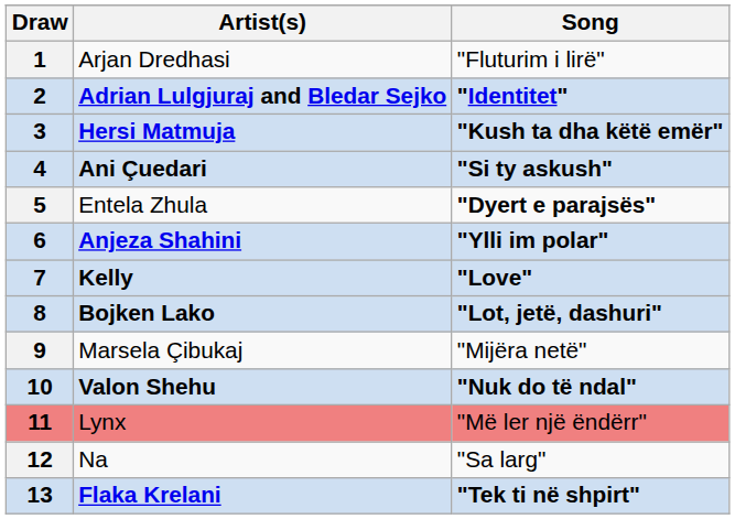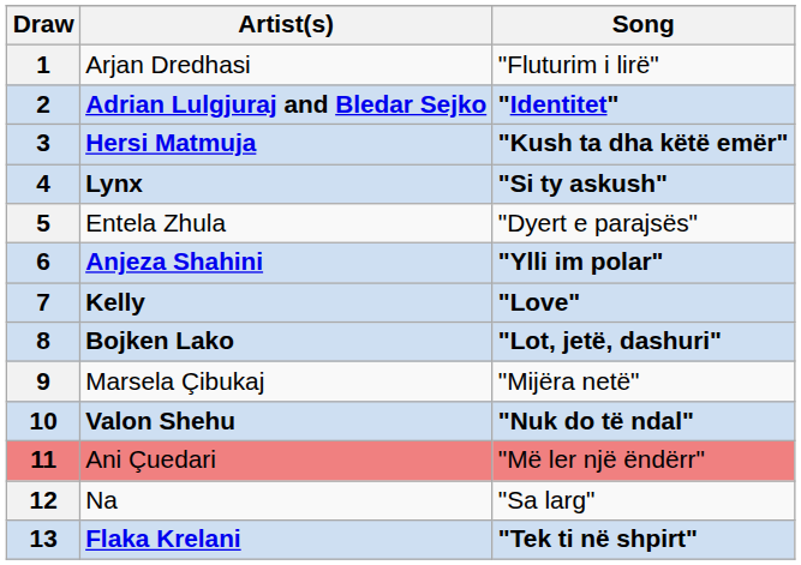4 | Artist(s): Ani Çuedari -> Lynx
5 | Song: bold -> normal
11 | Artist(s): Lynx -> Ani Çuedari
